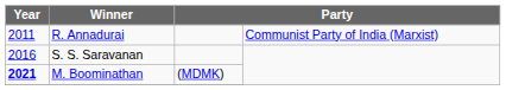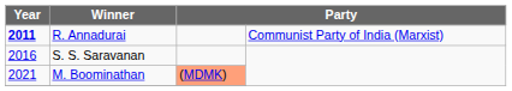R. Annadurai | Year: normal -> bold
M. Boominathan | Year: bold -> normal
M. Boominathan | column 3: no background -> lightsalmon background
